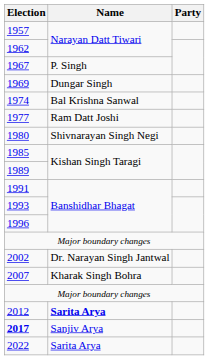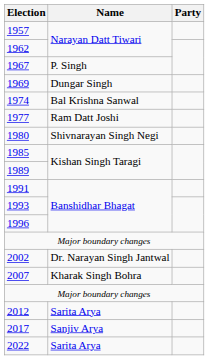2012 | Name: bold -> normal
2017 | Election: bold -> normal
